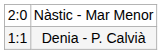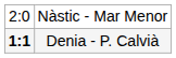Denia - P. Calvià | column 1: normal -> bold
